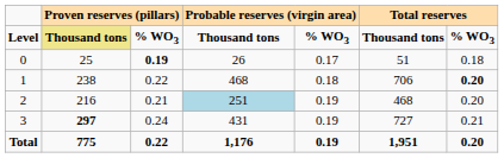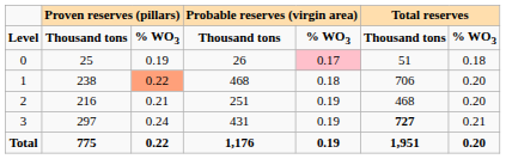Level | column 2: khaki background -> no background
0 | column 3: bold -> normal
0 | column 5: no background -> pink background
1 | column 3: no background -> lightsalmon background
1 | column 7: bold -> normal
2 | column 4: lightblue background -> no background
3 | column 2: bold -> normal
3 | column 6: normal -> bold
